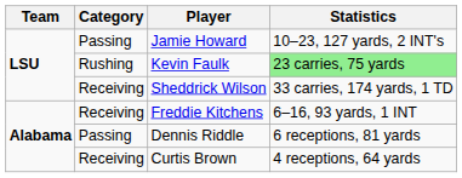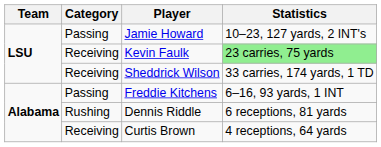Kevin Faulk | Category: Rushing -> Receiving
Freddie Kitchens | Category: Receiving -> Passing
Dennis Riddle | Category: Passing -> Rushing
